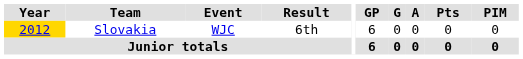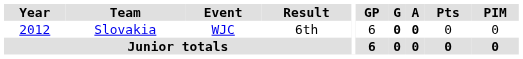Slovakia | Year: gold background -> no background
Slovakia | G: normal -> bold
Slovakia | A: normal -> bold
